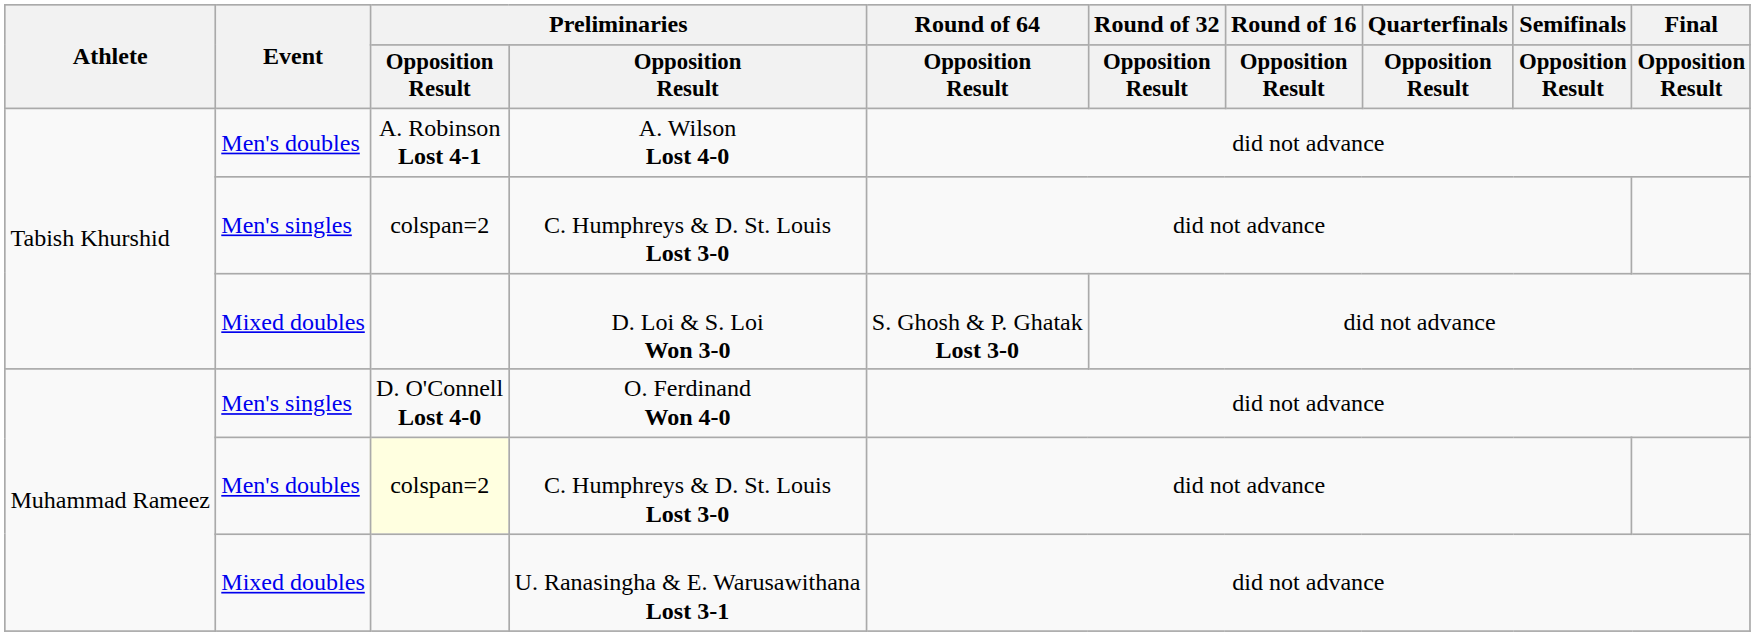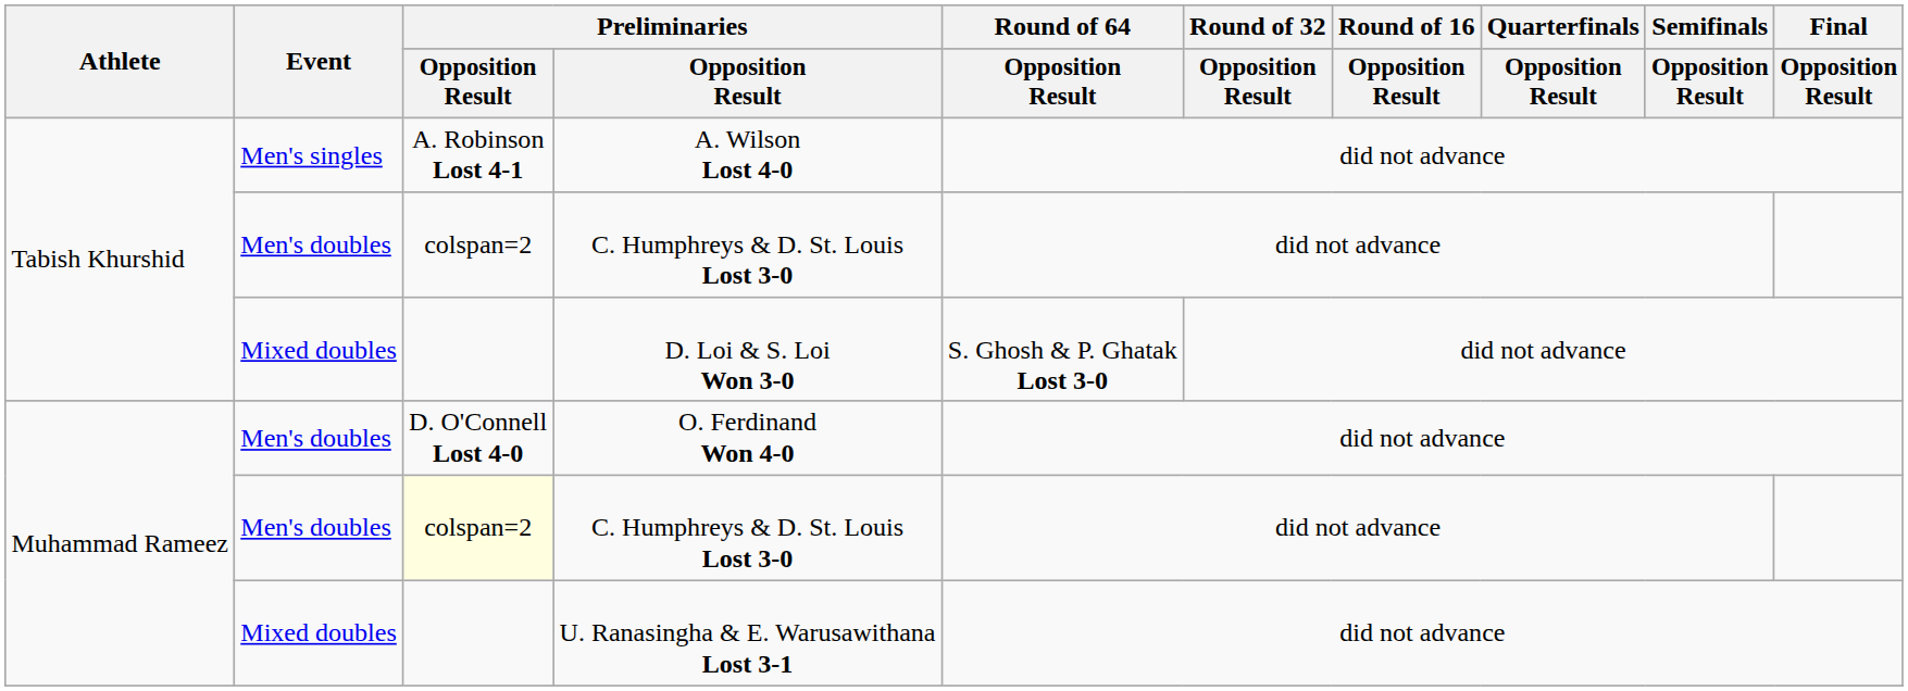A. Wilson Lost 4-0 | Event: Men's doubles -> Men's singles
Tabish Khurshid / C. Humphreys & D. St. Louis Lost 3-0 | Event: Men's singles -> Men's doubles
O. Ferdinand Won 4-0 | Event: Men's singles -> Men's doubles
